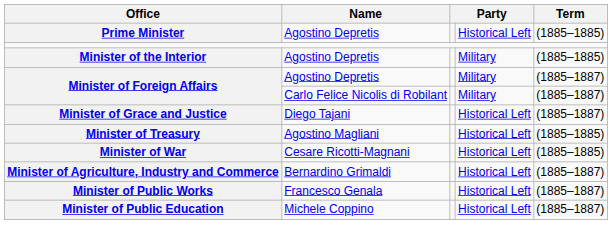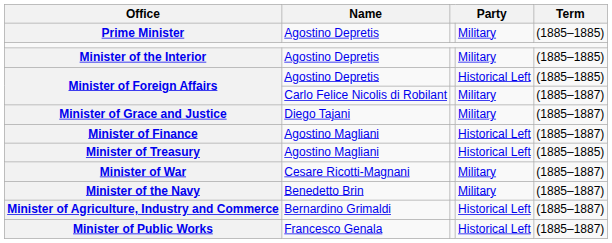Prime Minister | column 4: Historical Left -> Military
Minister of Foreign Affairs / Agostino Depretis | column 4: Military -> Historical Left
Minister of Foreign Affairs / Agostino Depretis | Term: (1885–1887) -> (1885–1885)
Minister of Grace and Justice | column 4: Historical Left -> Military
+ row: Minister of Finance | Agostino Magliani | Historical Left | (1885–1887)
Minister of War | column 4: Historical Left -> Military
Minister of War | Term: (1885–1885) -> (1885–1887)
+ row: Minister of the Navy | Benedetto Brin | Military | (1885–1887)
- row: Minister of Public Education | Michele Coppino | Historical Left | (1885–1887)
